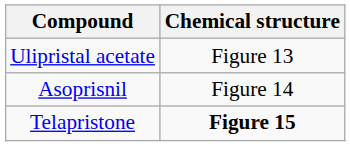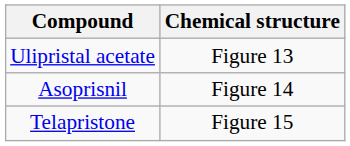Telapristone | Chemical structure: bold -> normal
